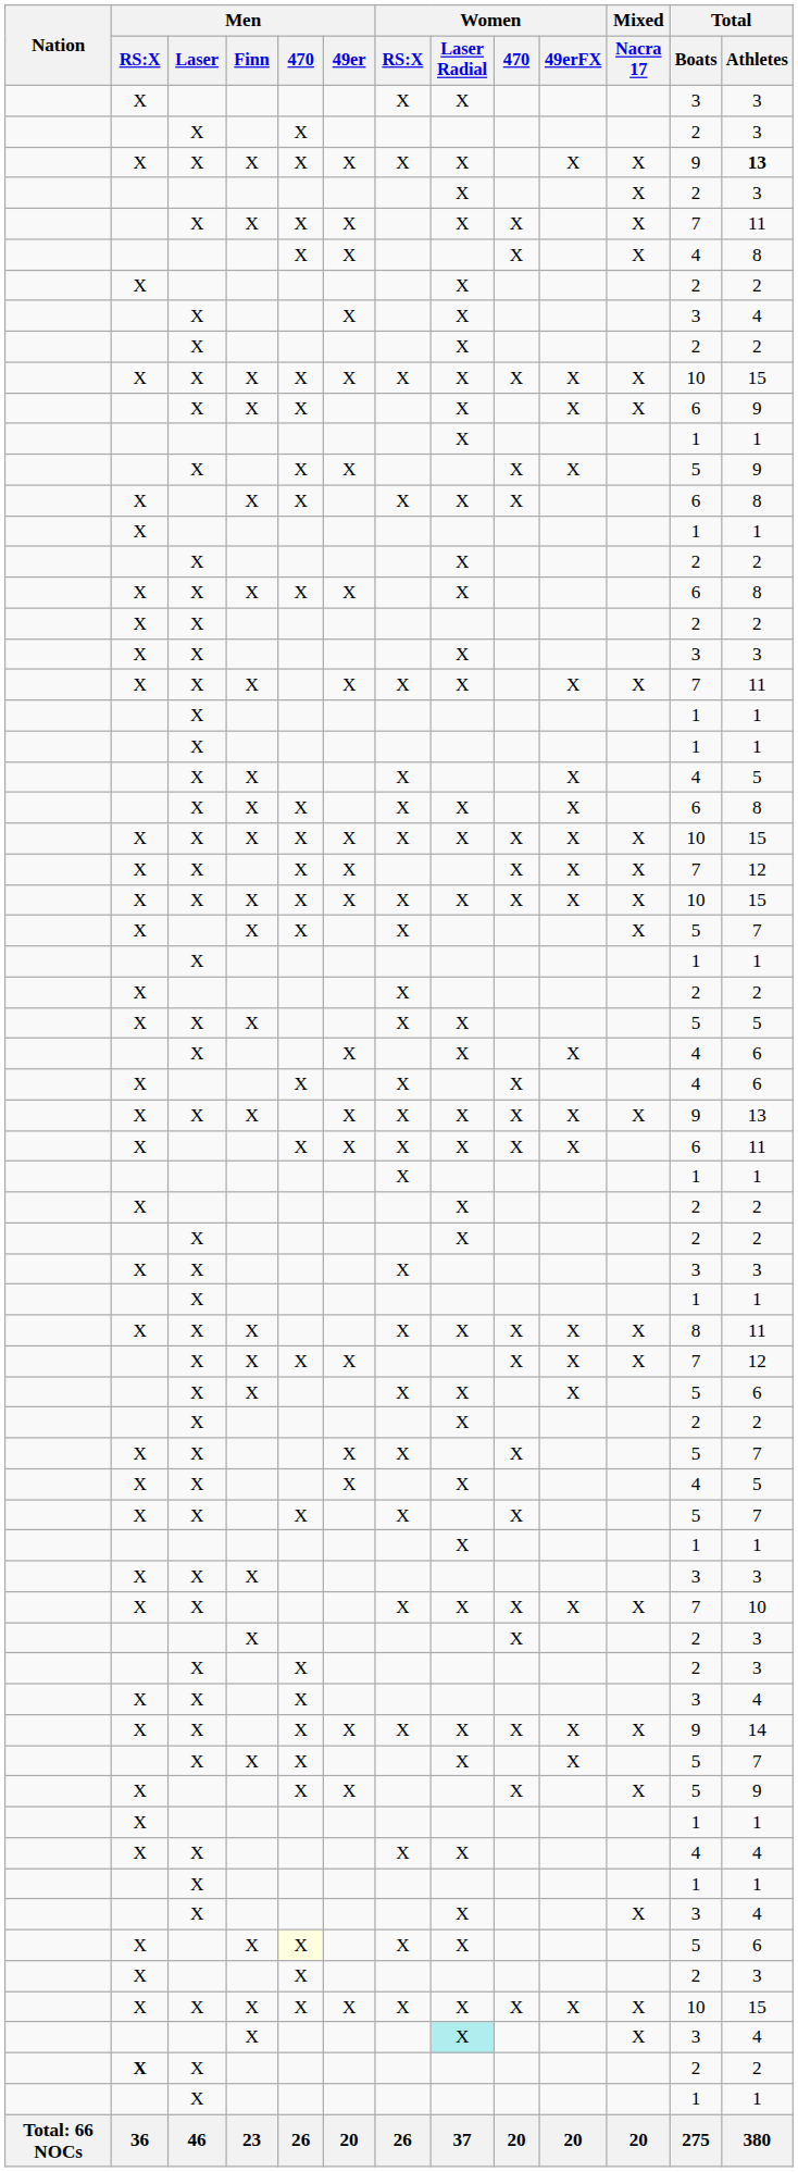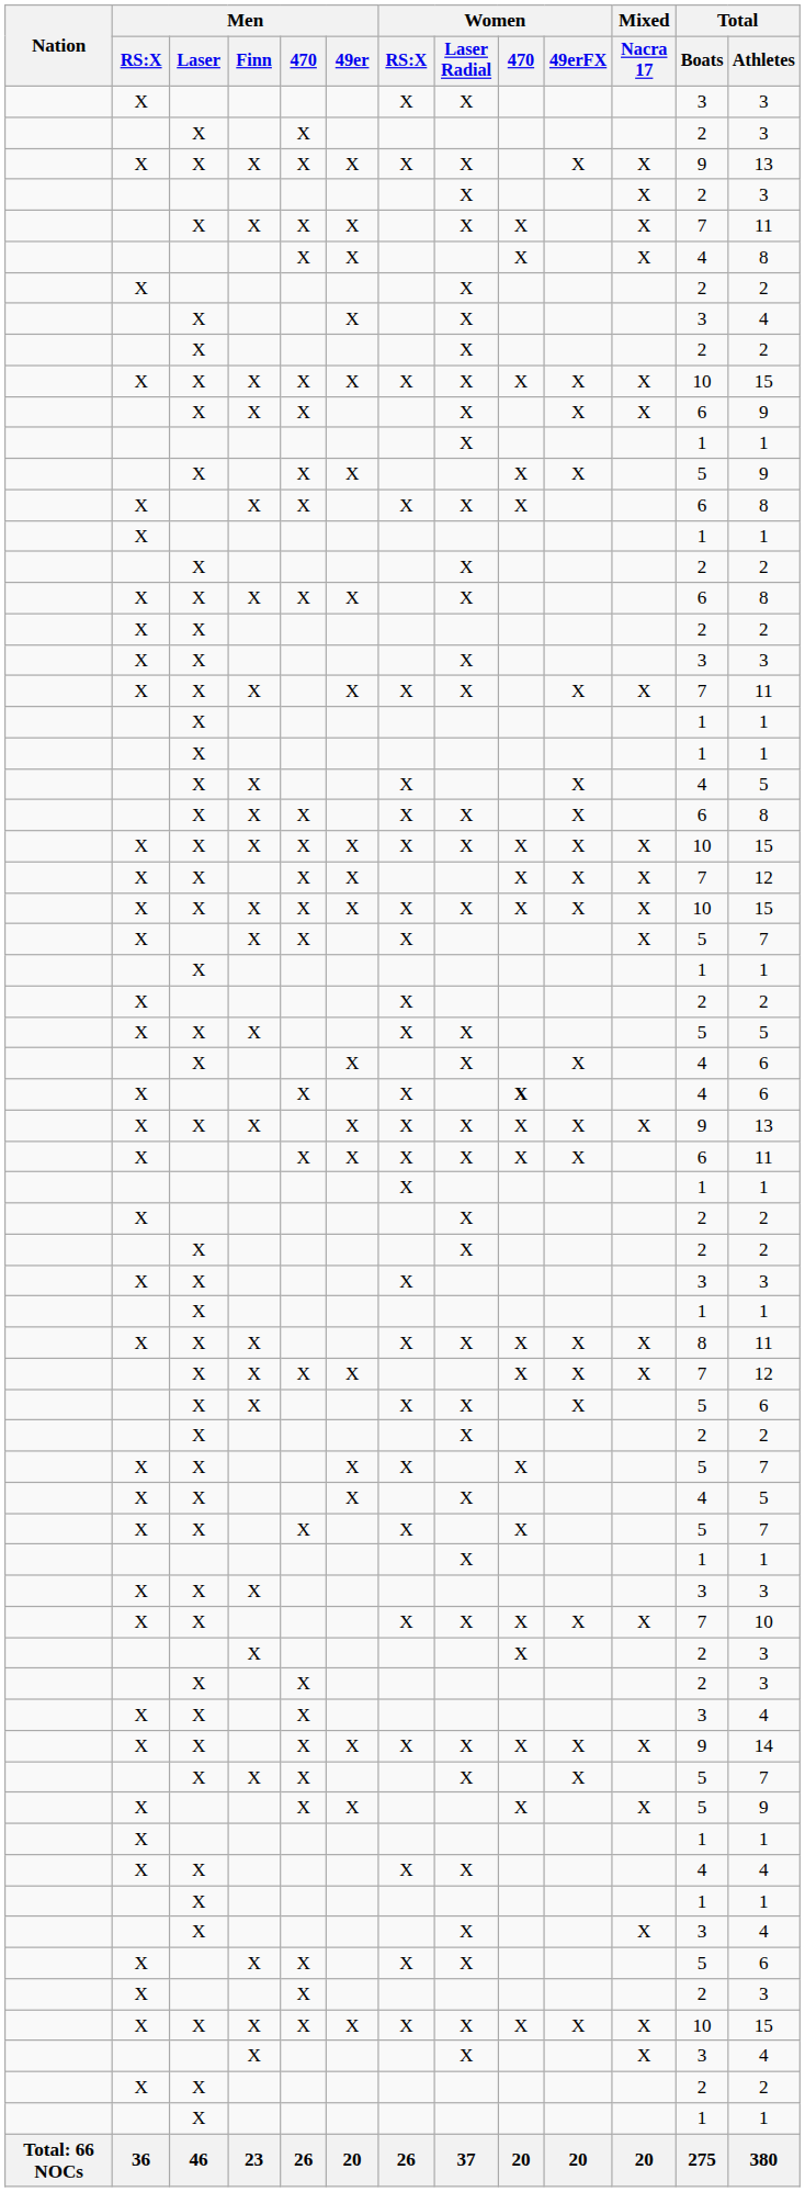row 5 | Total / Athletes: bold -> normal
row 35 | Women / 470: normal -> bold
row 63 | Men / 470: lightyellow background -> no background
row 66 | Women / Laser Radial: paleturquoise background -> no background
row 67 | Men / RS:X: bold -> normal
